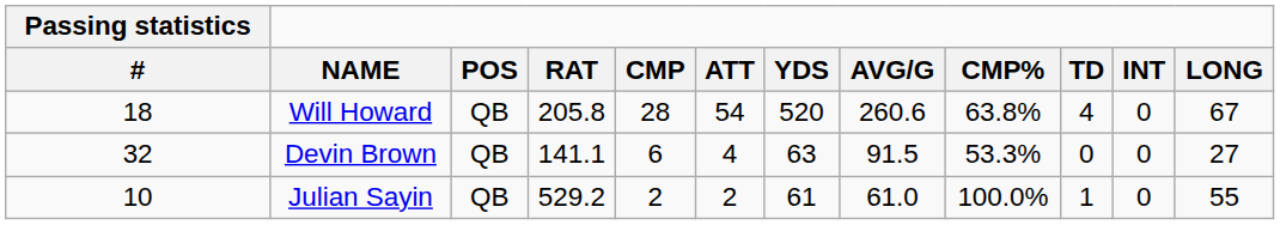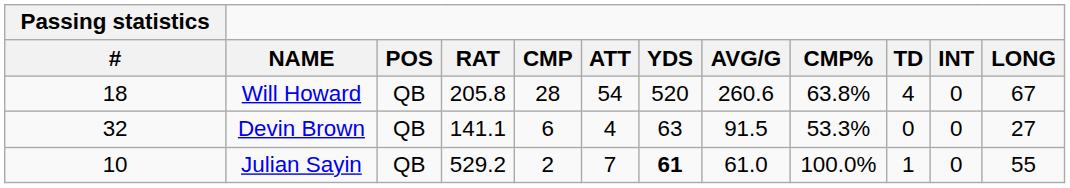Julian Sayin | ATT: 2 -> 7
Julian Sayin | YDS: normal -> bold
